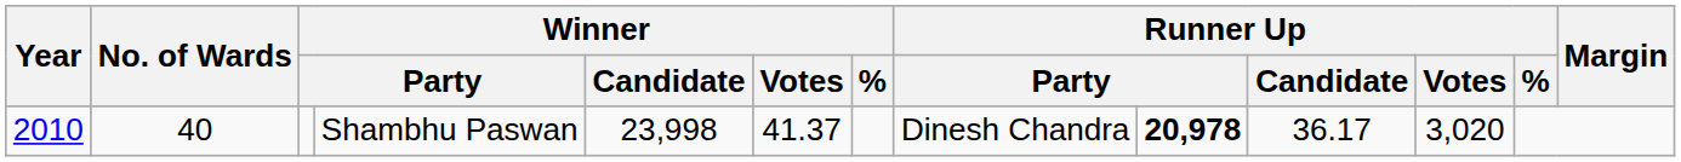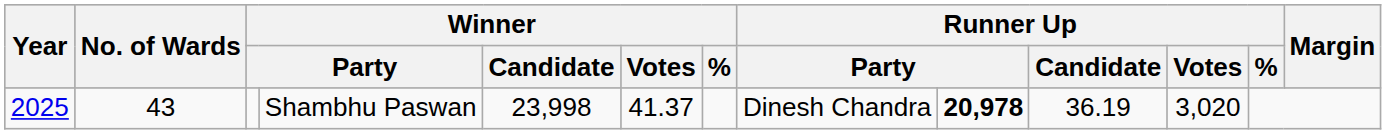Shambhu Paswan | Year: 2010 -> 2025
Shambhu Paswan | No. of Wards: 40 -> 43
Shambhu Paswan | Runner Up / Candidate: 36.17 -> 36.19
